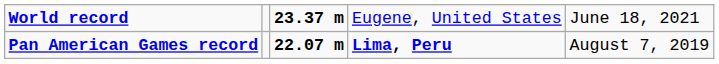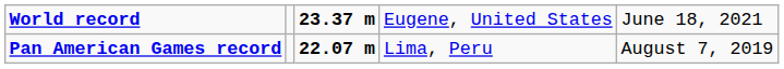Pan American Games record | column 4: bold -> normal
